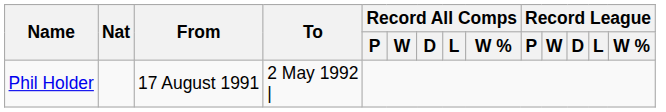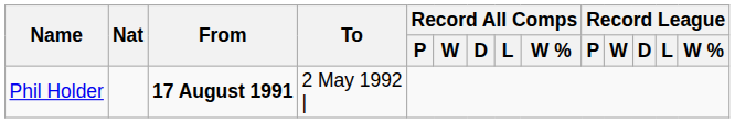Phil Holder | From: normal -> bold
